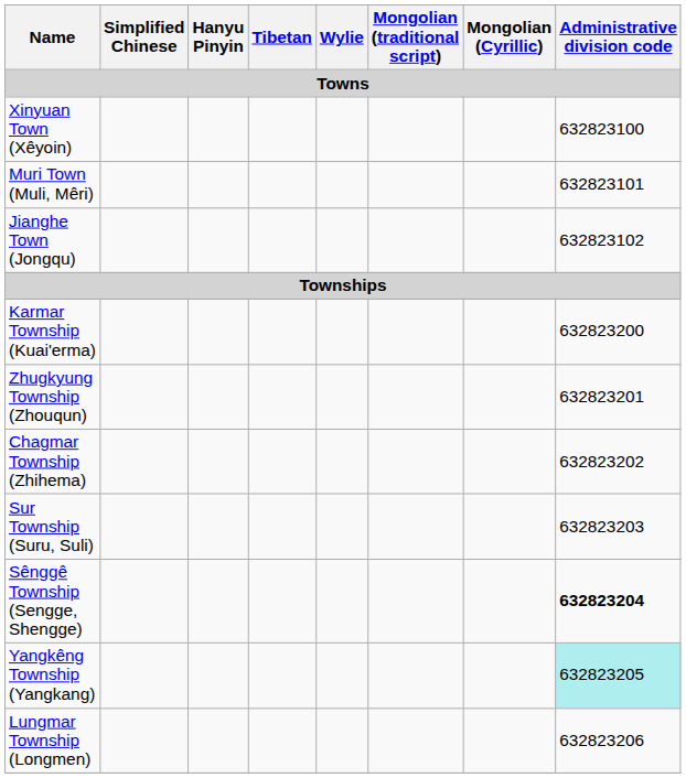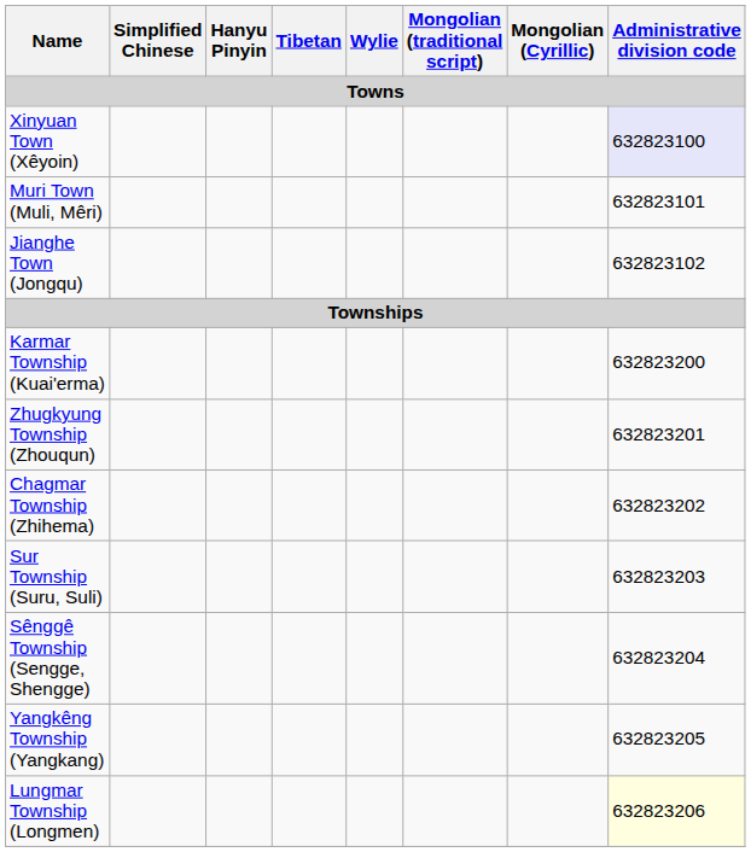Xinyuan Town (Xêyoin) | Administrative division code: no background -> lavender background
Sênggê Township (Sengge, Shengge) | Administrative division code: bold -> normal
Yangkêng Township (Yangkang) | Administrative division code: paleturquoise background -> no background
Lungmar Township (Longmen) | Administrative division code: no background -> lightyellow background
